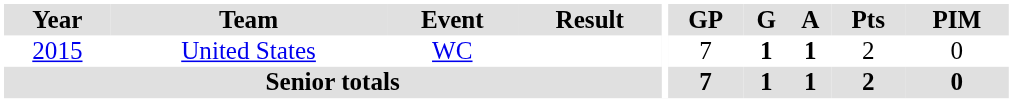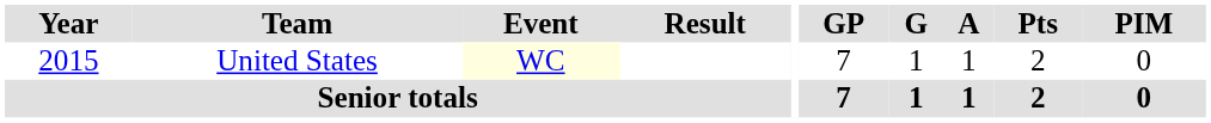United States | Event: no background -> lightyellow background
United States | G: bold -> normal
United States | A: bold -> normal
